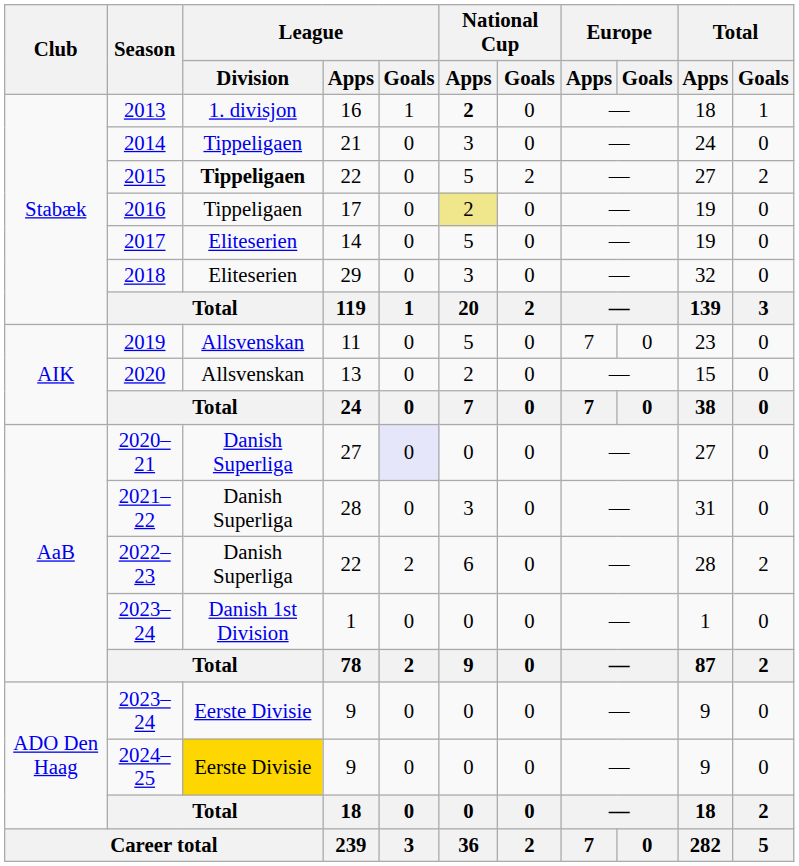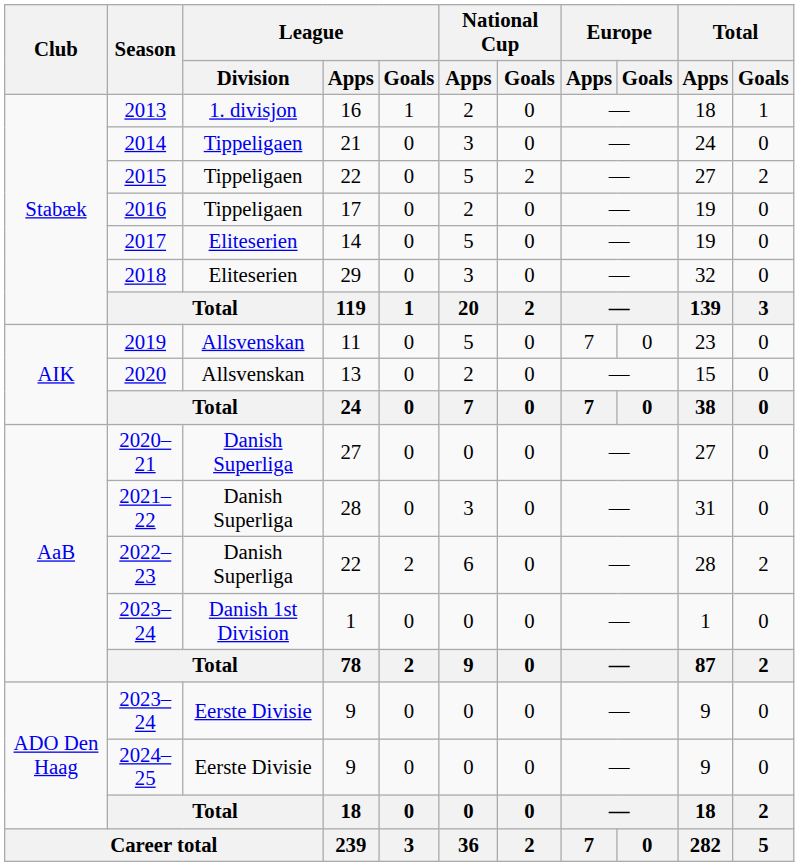2013 | National Cup / Apps: bold -> normal
2015 | League / Division: bold -> normal
2016 | National Cup / Apps: khaki background -> no background
2020–21 | League / Goals: lavender background -> no background
2024–25 | League / Division: gold background -> no background
